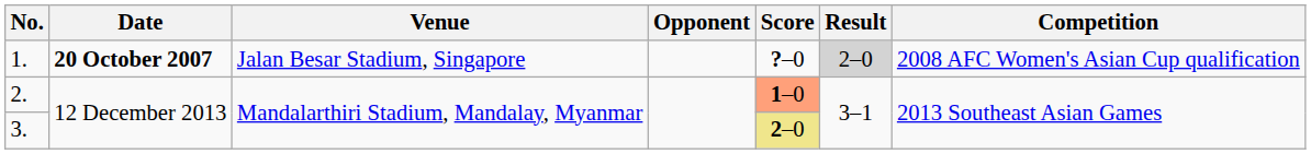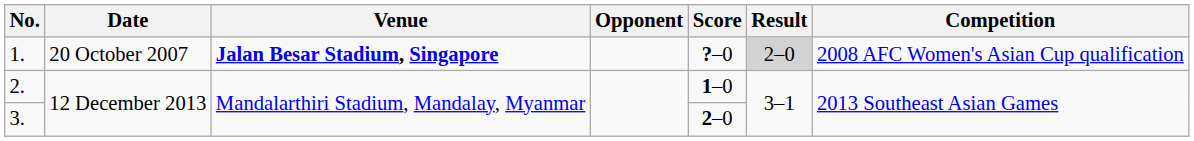1. | Date: bold -> normal
1. | Venue: normal -> bold
2. | Score: lightsalmon background -> no background
3. | Score: khaki background -> no background
